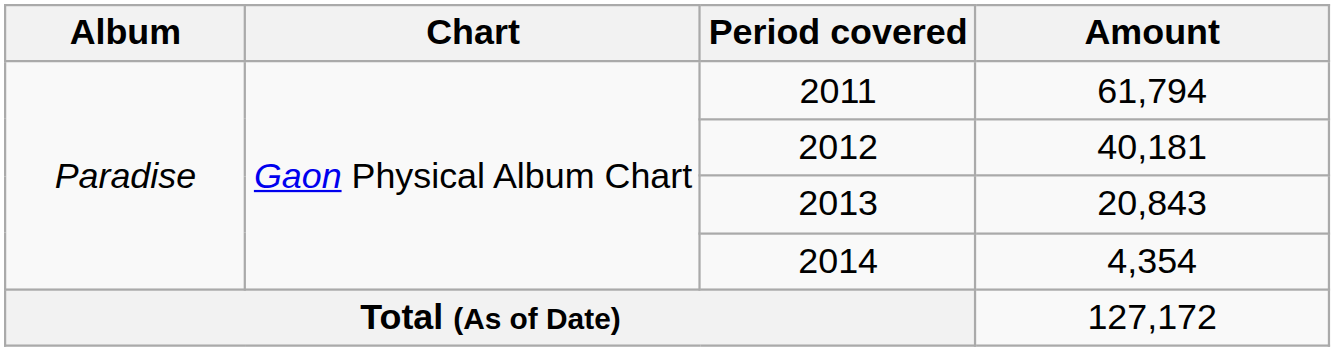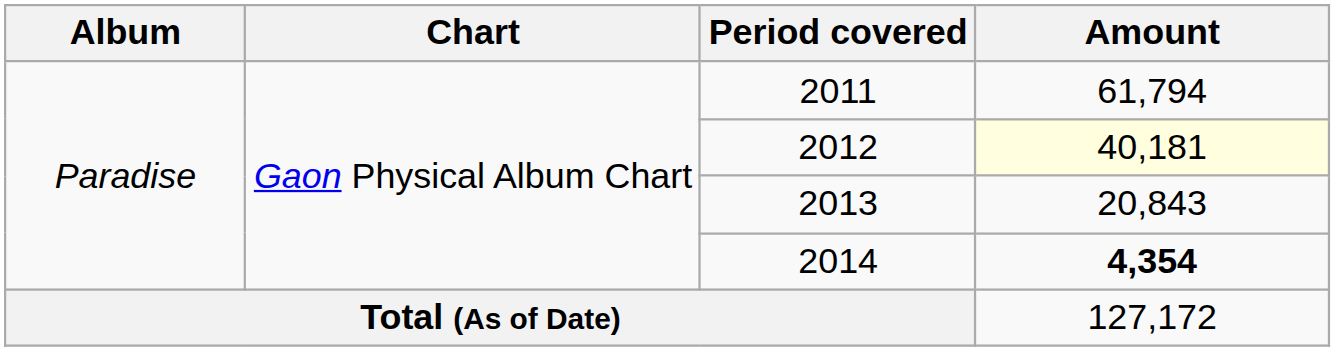2012 | Amount: no background -> lightyellow background
2014 | Amount: normal -> bold
